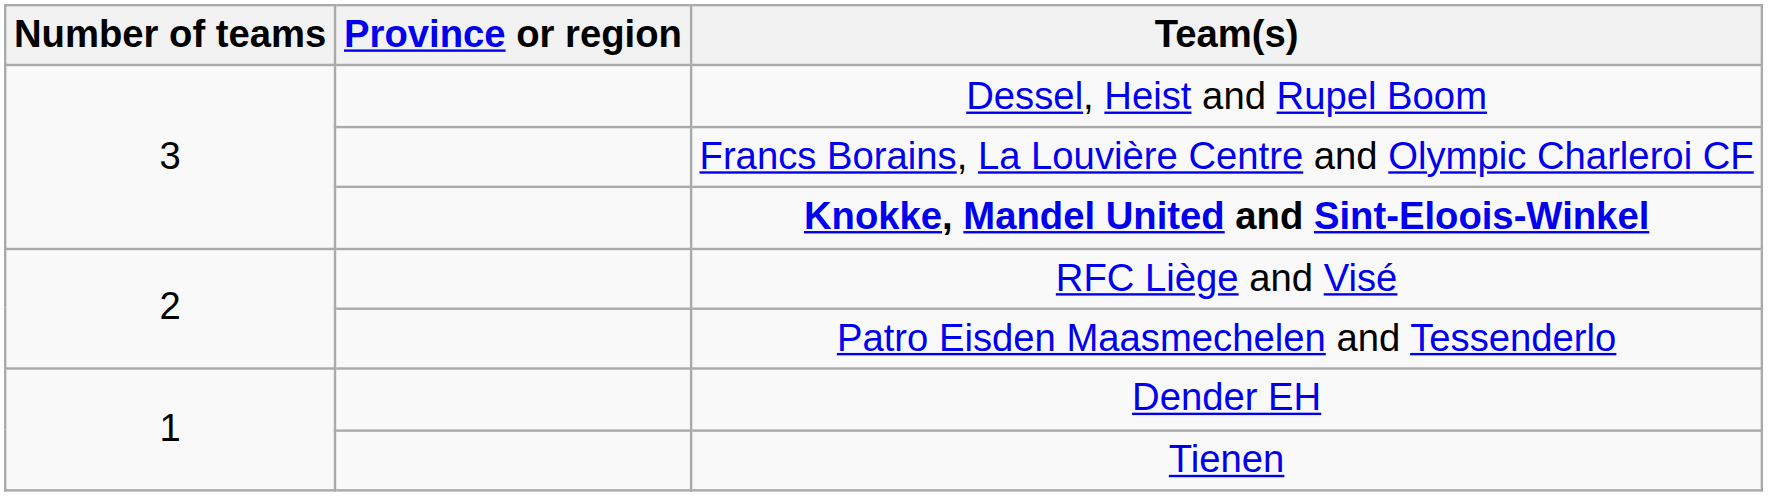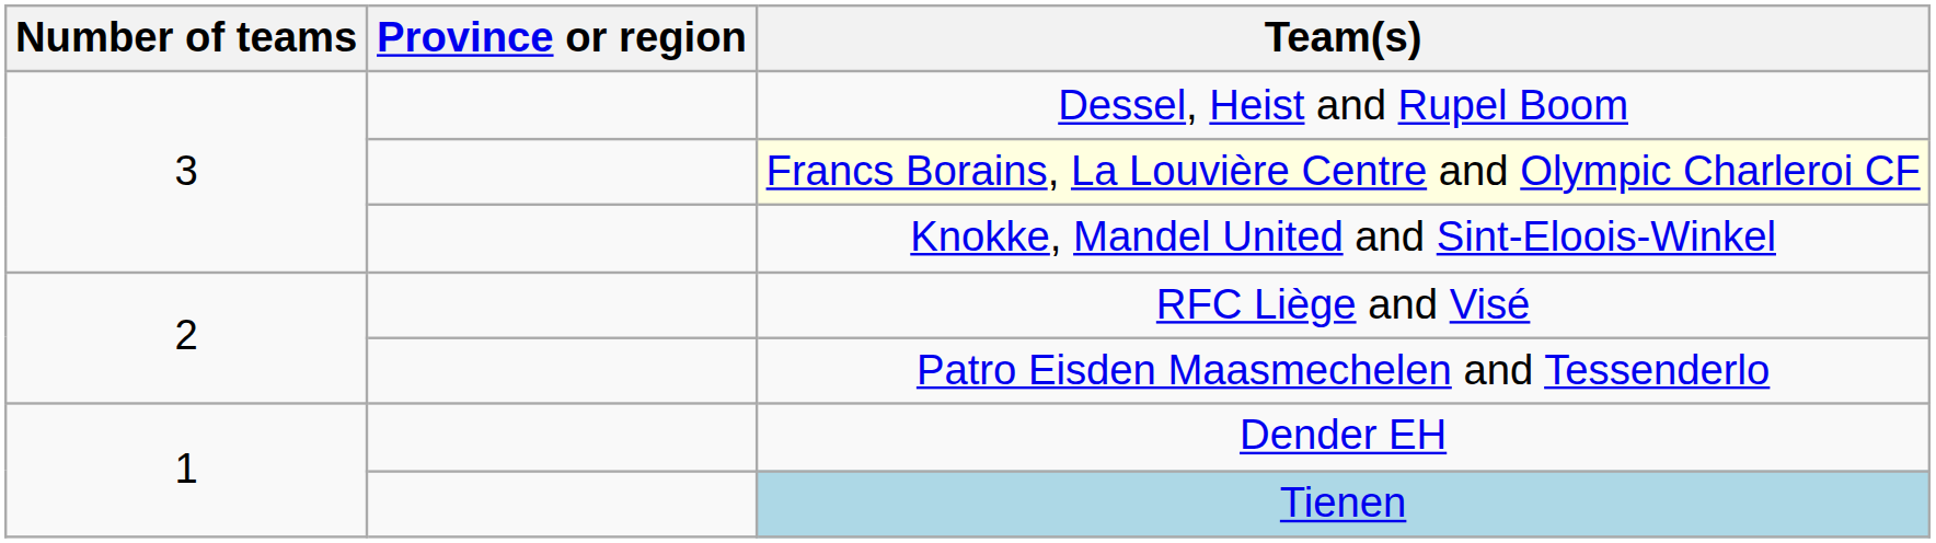Francs Borains, La Louvière Centre and Olympic Charleroi CF | Team(s): no background -> lightyellow background
Knokke, Mandel United and Sint-Eloois-Winkel | Team(s): bold -> normal
Tienen | Team(s): no background -> lightblue background
